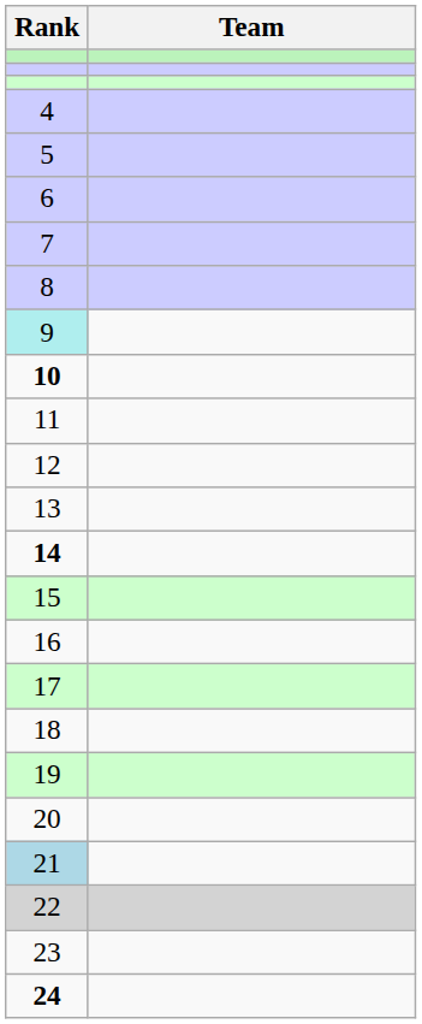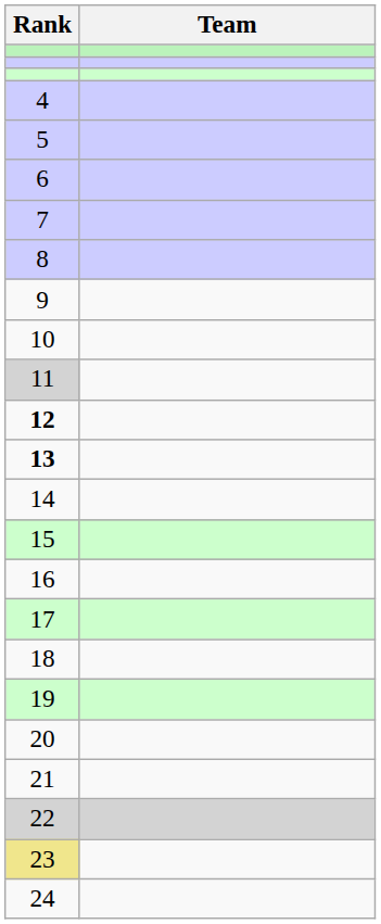row 10 | Rank: paleturquoise background -> no background
row 11 | Rank: bold -> normal
row 12 | Rank: no background -> lightgrey background
row 13 | Rank: normal -> bold
row 14 | Rank: normal -> bold
row 15 | Rank: bold -> normal
row 22 | Rank: lightblue background -> no background
row 24 | Rank: no background -> khaki background
row 25 | Rank: bold -> normal
